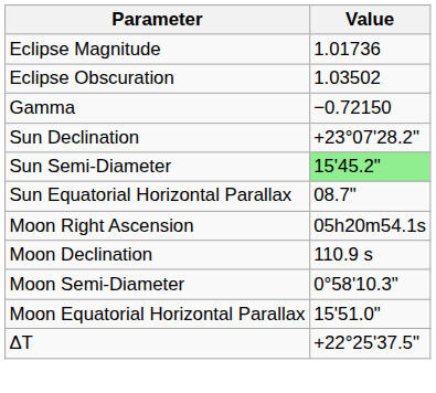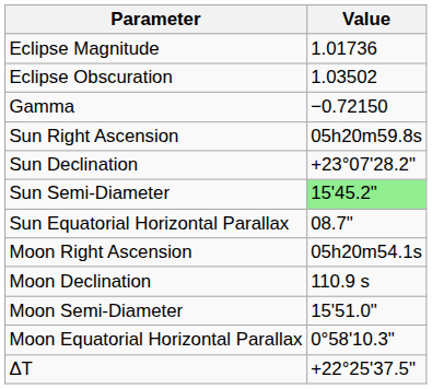+ row: Sun Right Ascension | 05h20m59.8s
Moon Semi-Diameter | Value: 0°58'10.3" -> 15'51.0"
Moon Equatorial Horizontal Parallax | Value: 15'51.0" -> 0°58'10.3"
